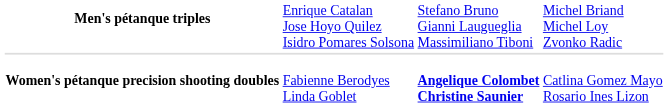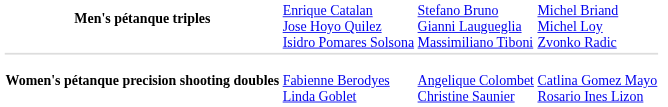Women's pétanque precision shooting doubles | column 3: bold -> normal
